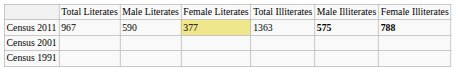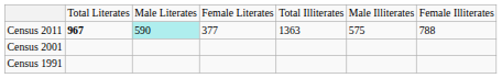Census 2011 | column 2: normal -> bold
Census 2011 | column 3: no background -> paleturquoise background
Census 2011 | column 4: khaki background -> no background
Census 2011 | column 6: bold -> normal
Census 2011 | column 7: bold -> normal
